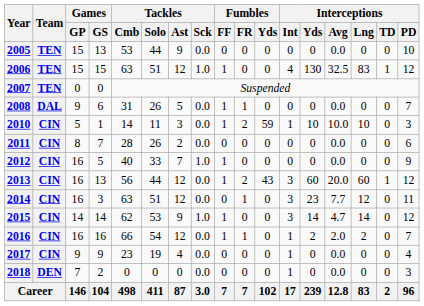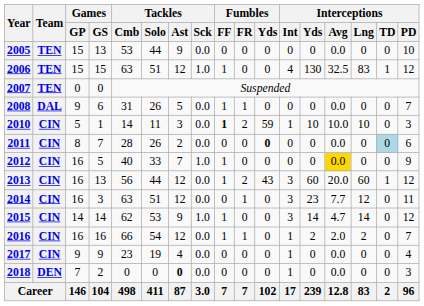2010 | Fumbles / FF: normal -> bold
2011 | Fumbles / Yds: normal -> bold
2011 | Interceptions / TD: no background -> lightblue background
2012 | Interceptions / Avg: no background -> gold background
2018 | Tackles / Ast: normal -> bold
